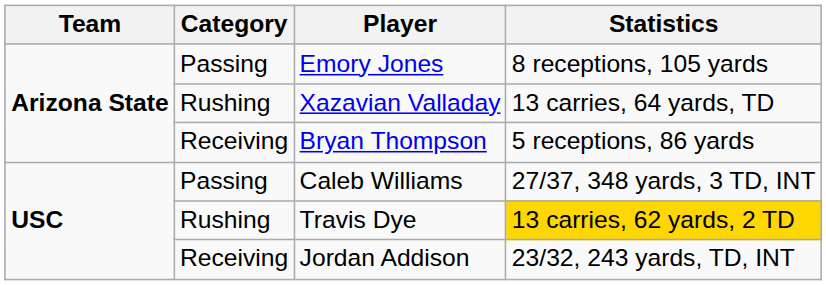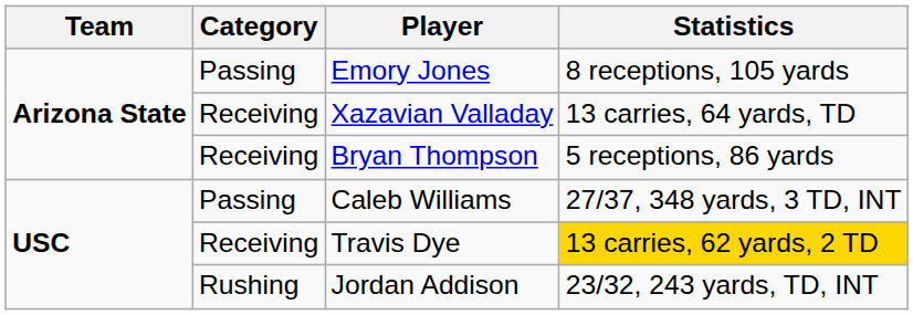Xazavian Valladay | Category: Rushing -> Receiving
Travis Dye | Category: Rushing -> Receiving
Jordan Addison | Category: Receiving -> Rushing
